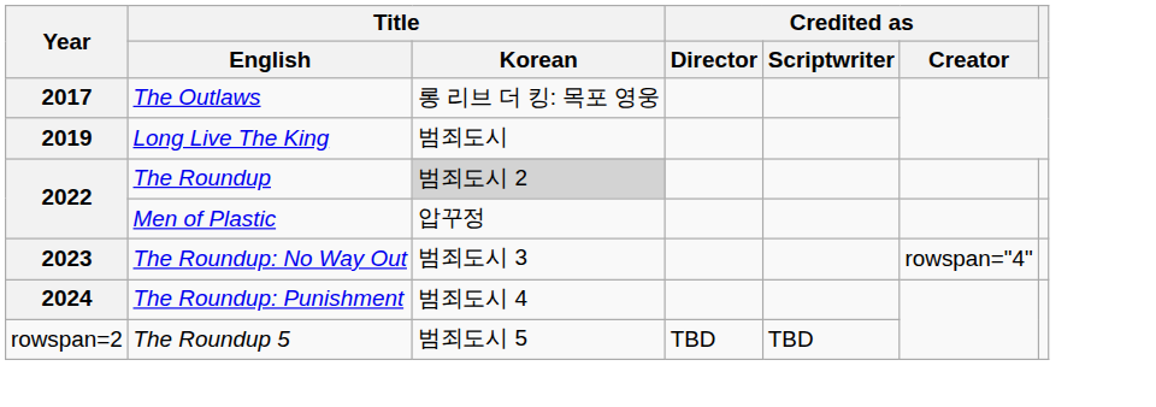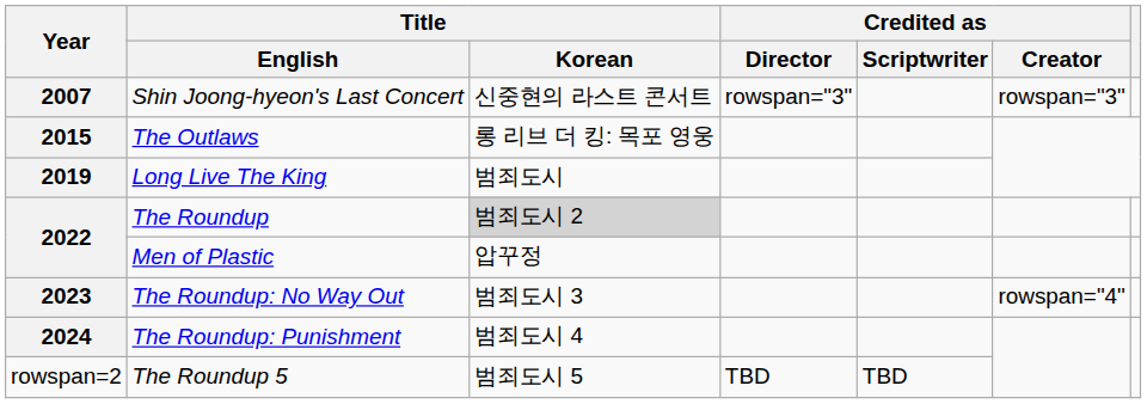+ row: 2007 | Shin Joong-hyeon's Last Concert | 신중현의 라스트 콘서트 | rowspan="3" | rowspan="3"
The Outlaws | Year: 2017 -> 2015
